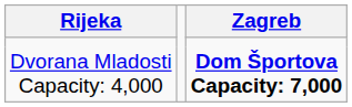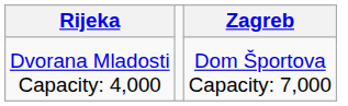Dvorana Mladosti Capacity: 4,000 | Zagreb: bold -> normal
